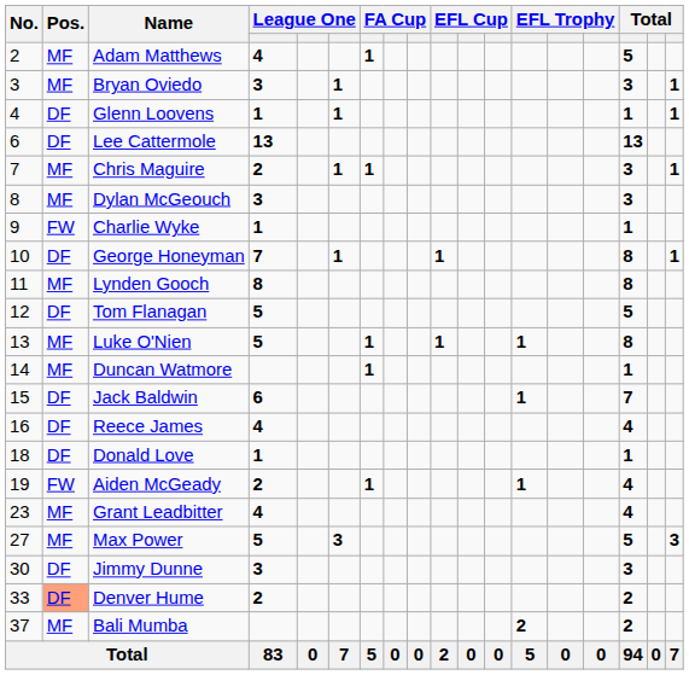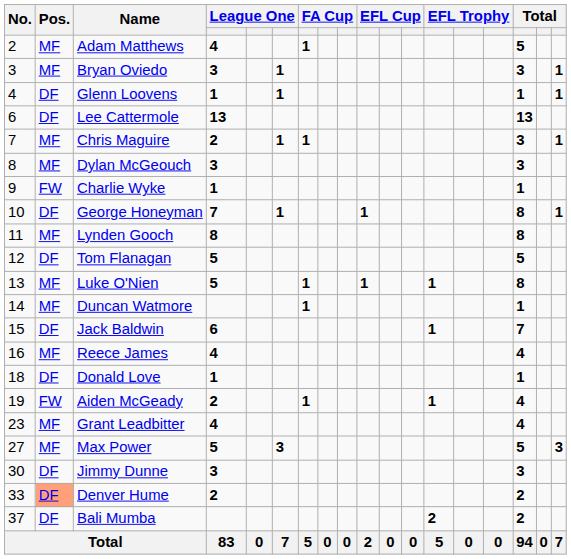Reece James | Pos.: DF -> MF
Bali Mumba | Pos.: MF -> DF
